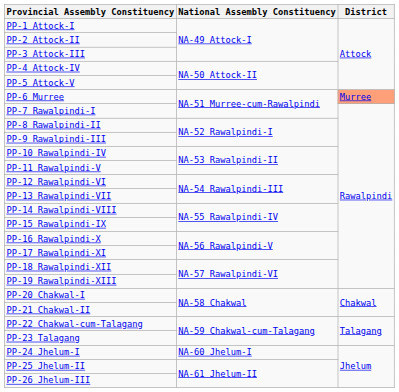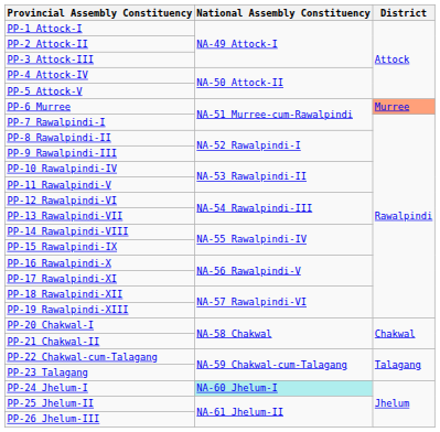PP-24 Jhelum-I | National Assembly Constituency: no background -> paleturquoise background
